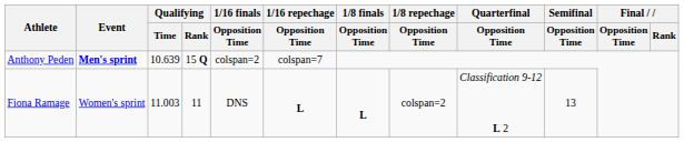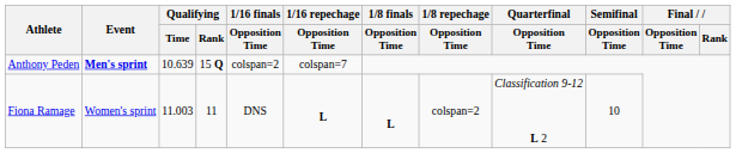Fiona Ramage | Semifinal / Opposition Time: 13 -> 10
